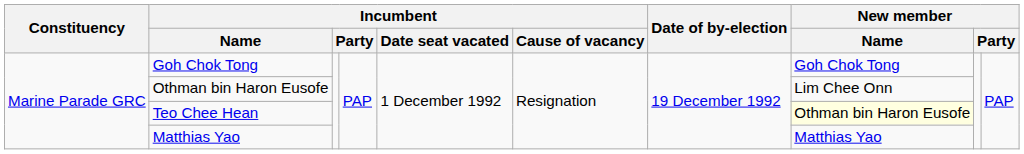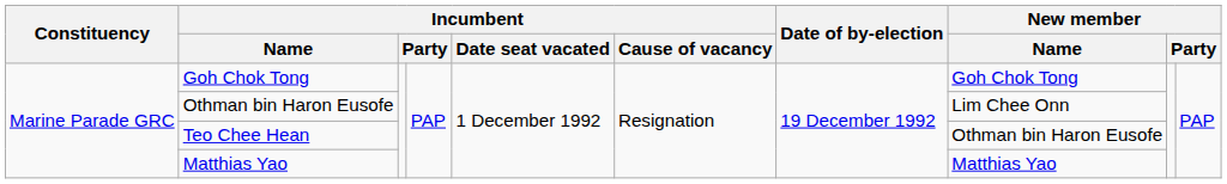Teo Chee Hean | New member / Name: lightyellow background -> no background
